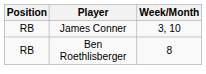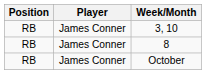8 | Player: Ben Roethlisberger -> James Conner
+ row: RB | James Conner | October
